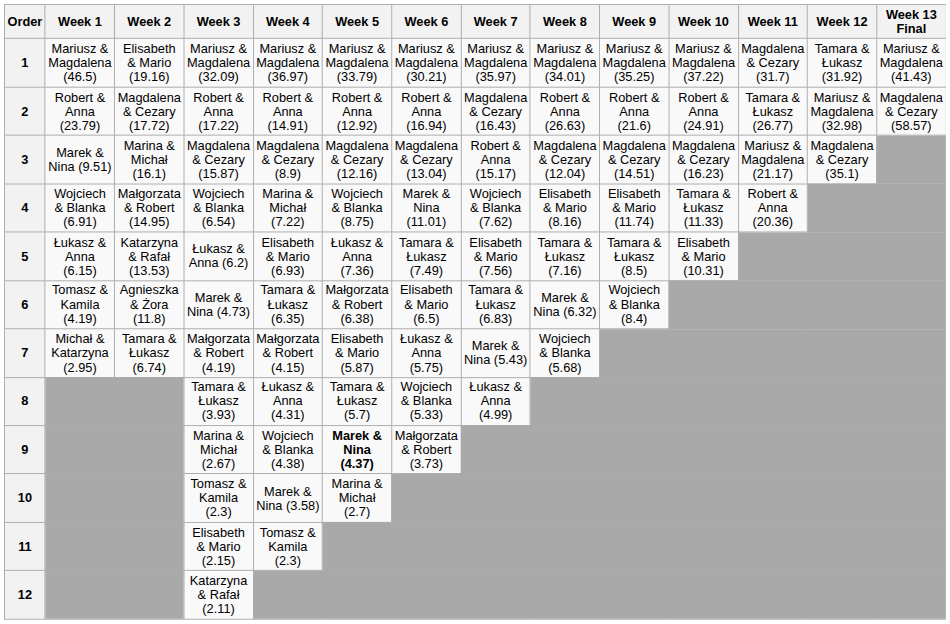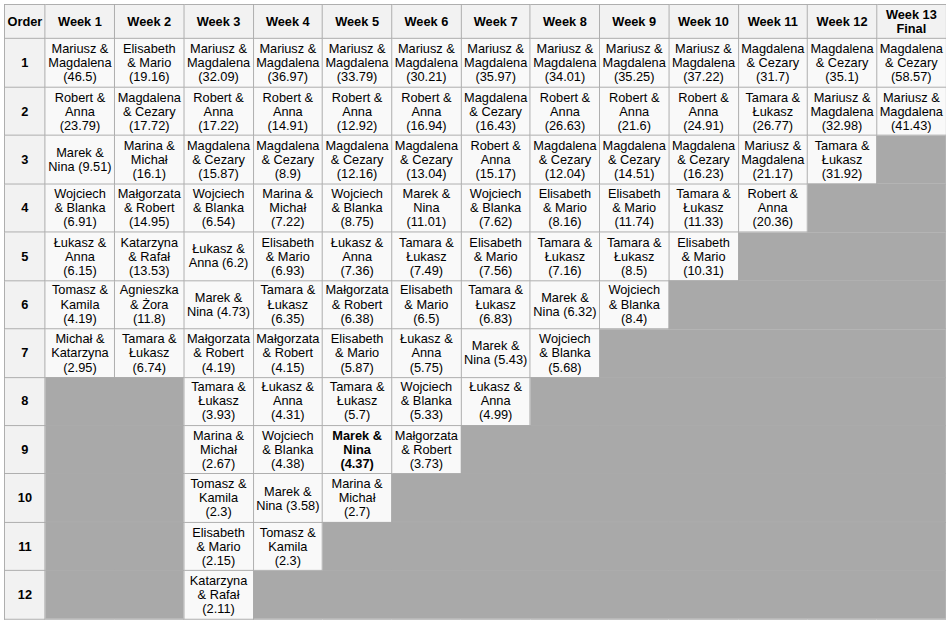1 | Week 12: Tamara & Łukasz (31.92) -> Magdalena & Cezary (35.1)
1 | Week 13 Final: Mariusz & Magdalena (41.43) -> Magdalena & Cezary (58.57)
2 | Week 13 Final: Magdalena & Cezary (58.57) -> Mariusz & Magdalena (41.43)
3 | Week 12: Magdalena & Cezary (35.1) -> Tamara & Łukasz (31.92)
